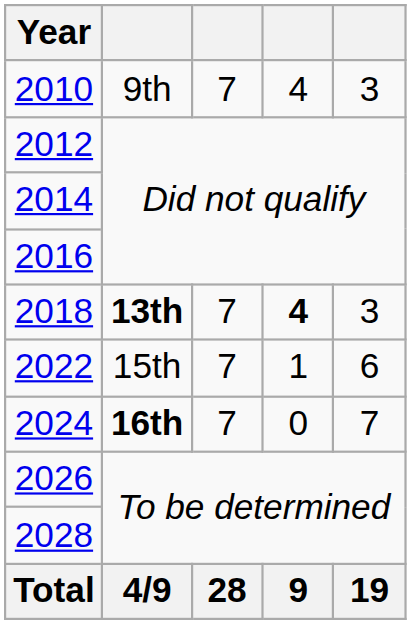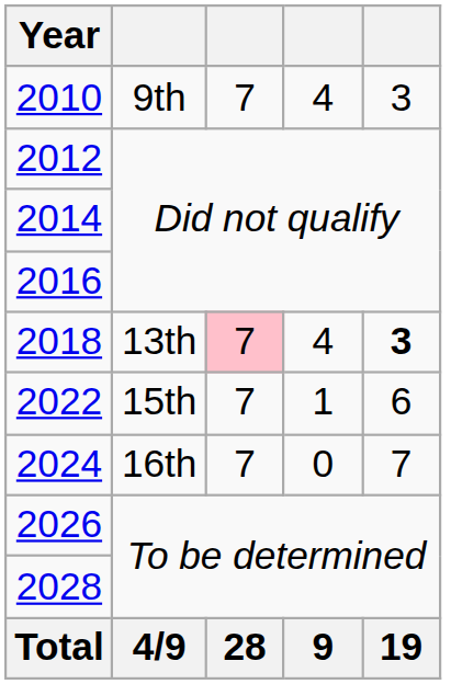2018 | column 2: bold -> normal
2018 | column 3: no background -> pink background
2018 | column 4: bold -> normal
2018 | column 5: normal -> bold
2024 | column 2: bold -> normal
